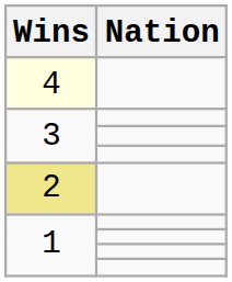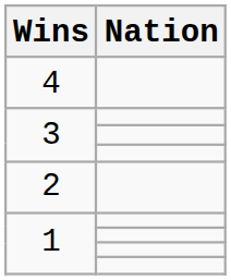row 2 | Wins: lightyellow background -> no background
row 6 | Wins: khaki background -> no background
